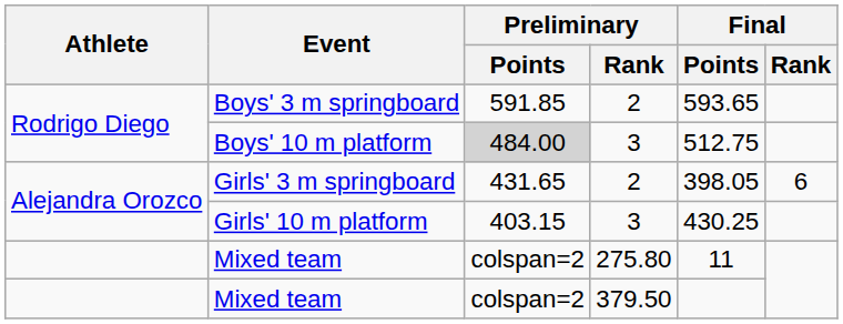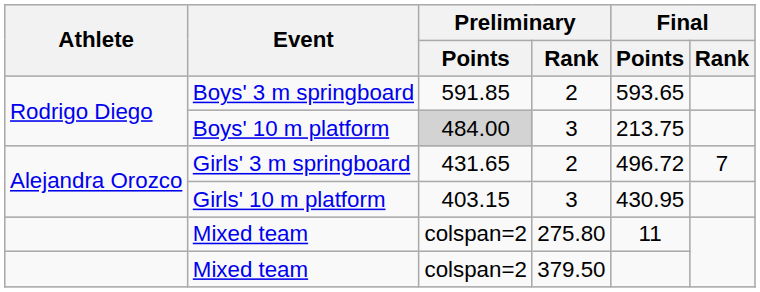Boys' 10 m platform | Final / Points: 512.75 -> 213.75
Girls' 3 m springboard | Final / Points: 398.05 -> 496.72
Girls' 3 m springboard | Final / Rank: 6 -> 7
Girls' 10 m platform | Final / Points: 430.25 -> 430.95
